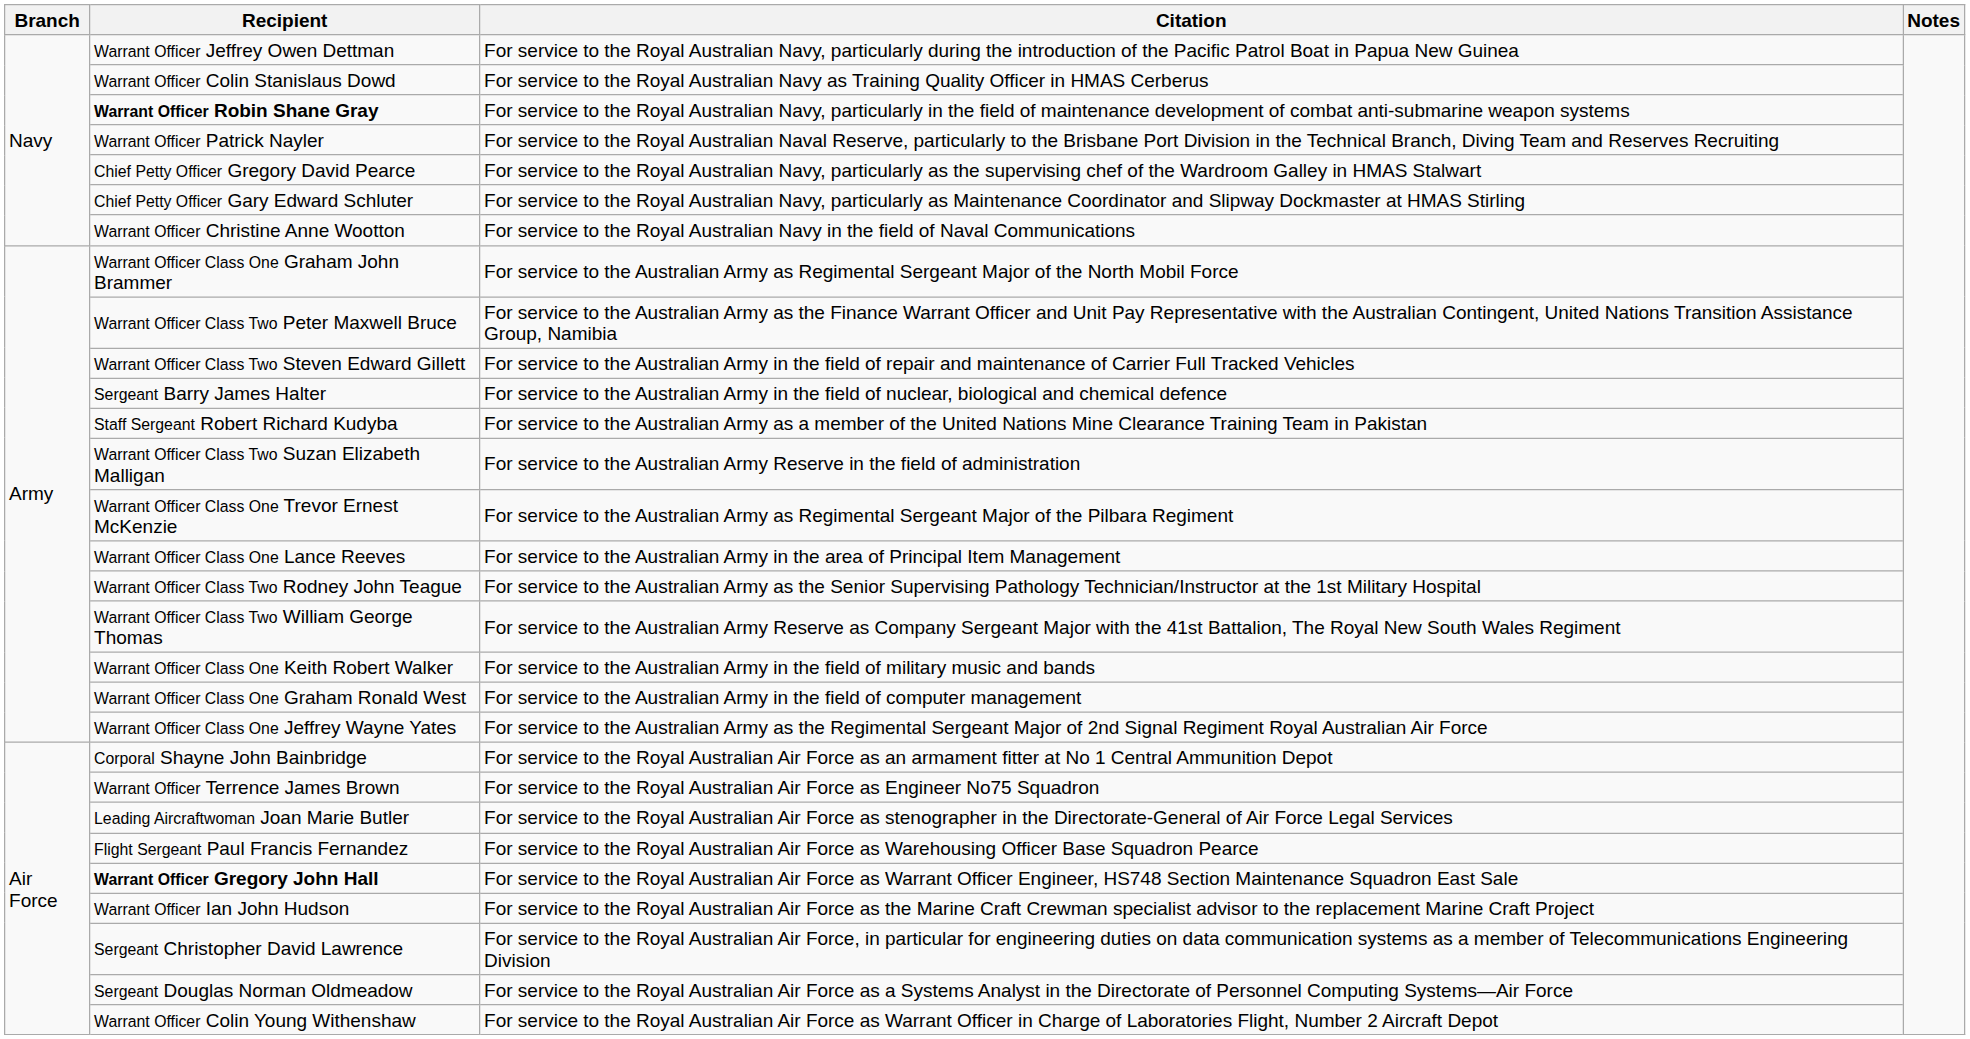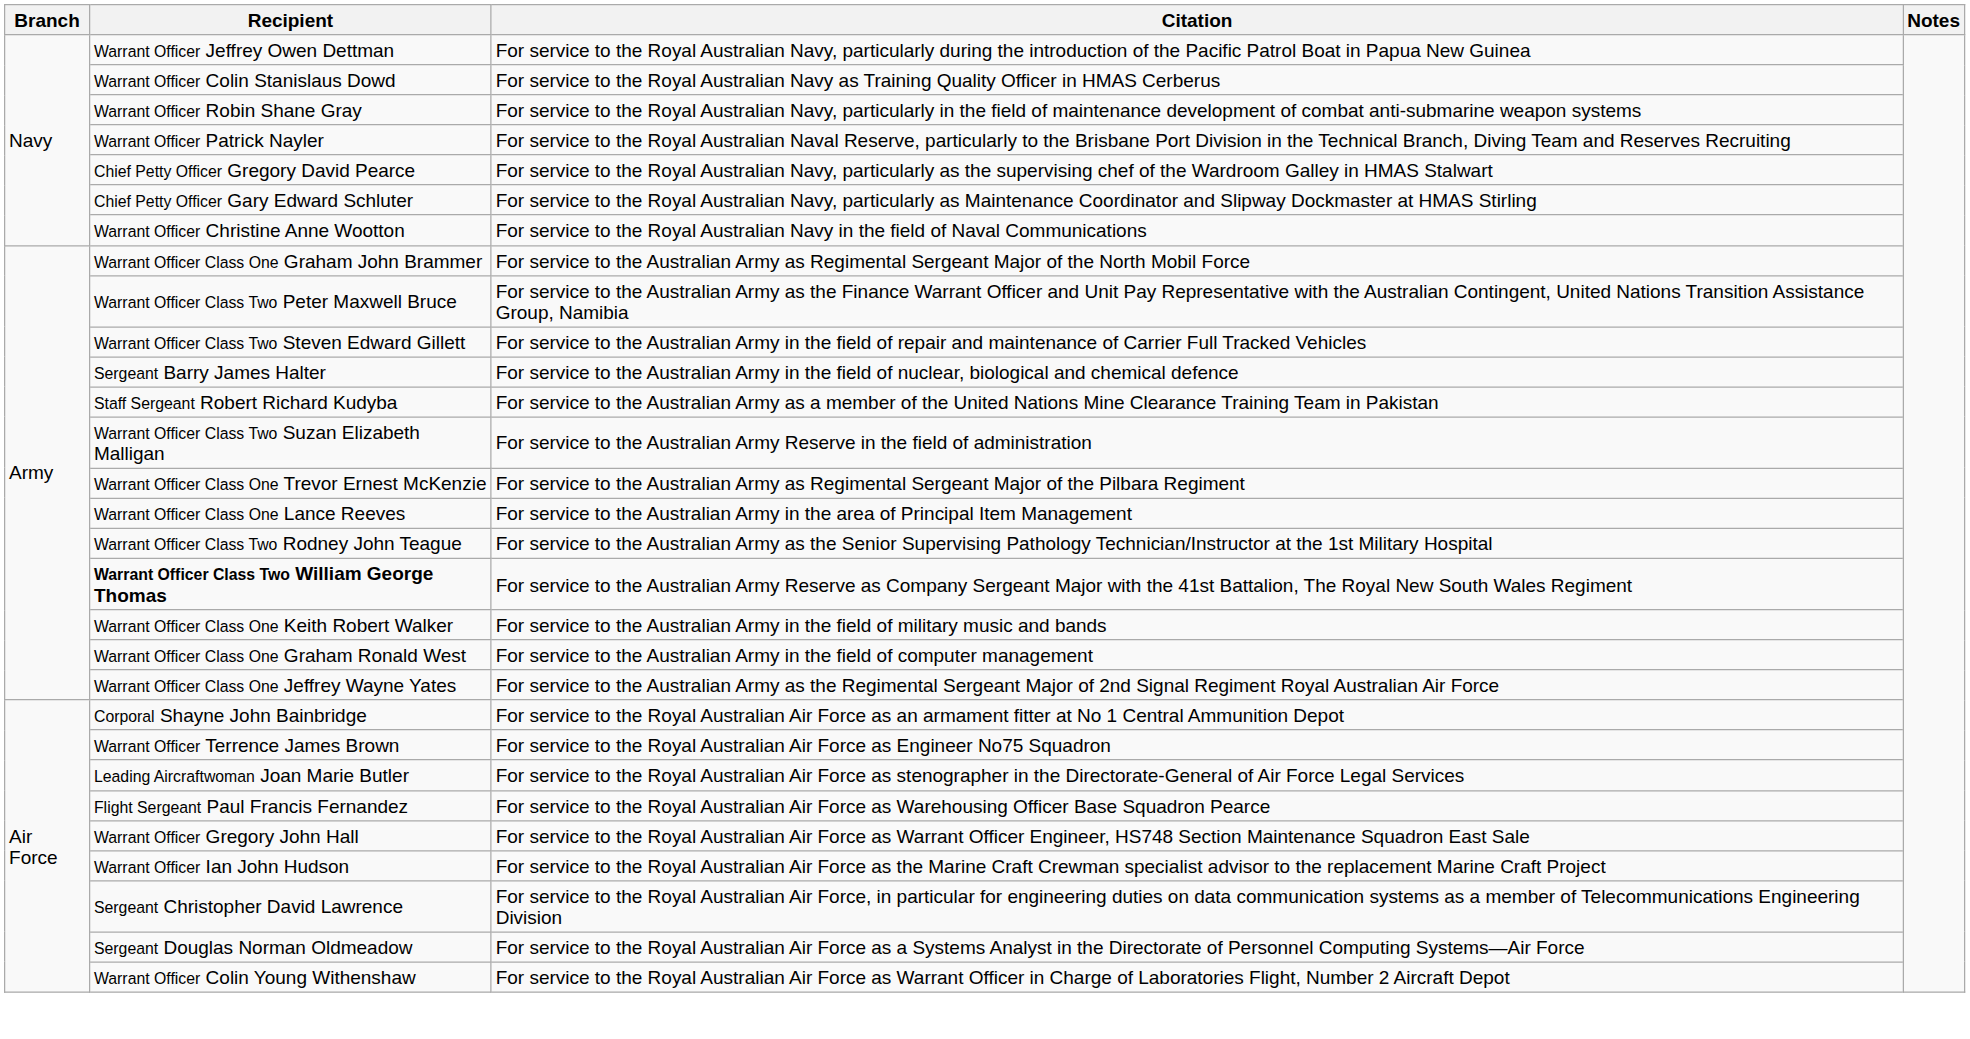Warrant Officer Robin Shane Gray | Recipient: bold -> normal
Warrant Officer Class Two William George Thomas | Recipient: normal -> bold
Warrant Officer Gregory John Hall | Recipient: bold -> normal
